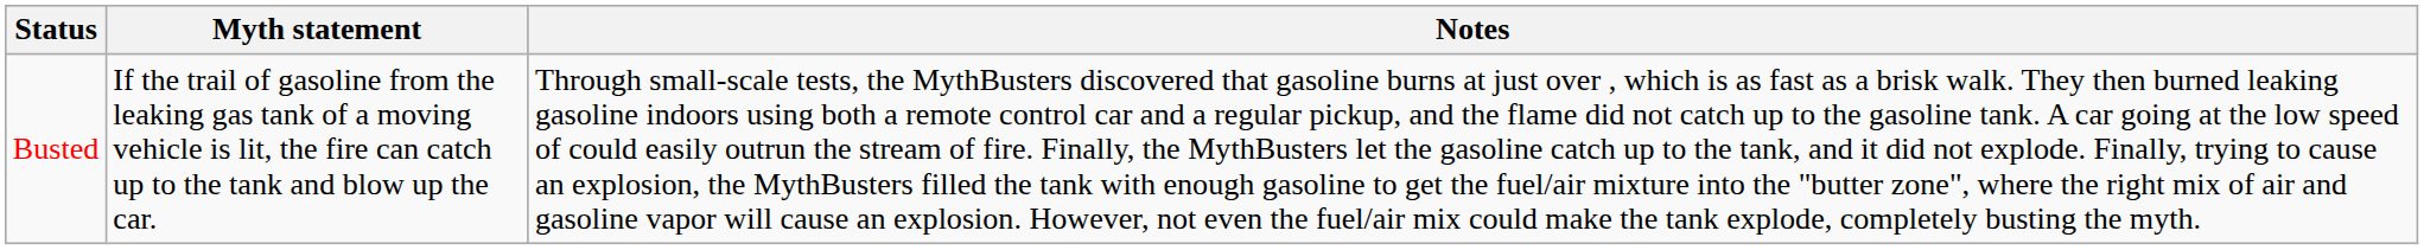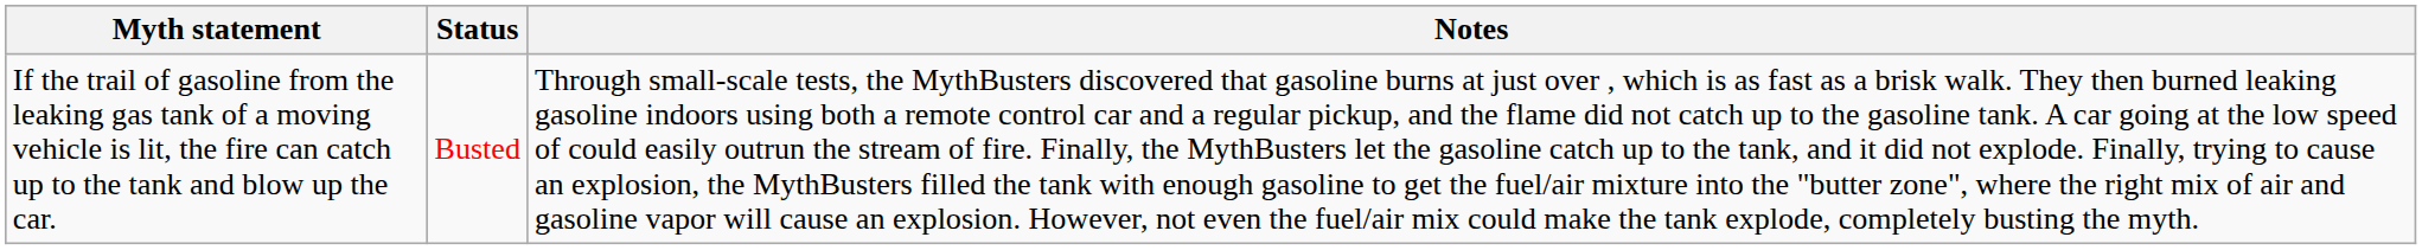columns swapped: Myth statement <-> Status
